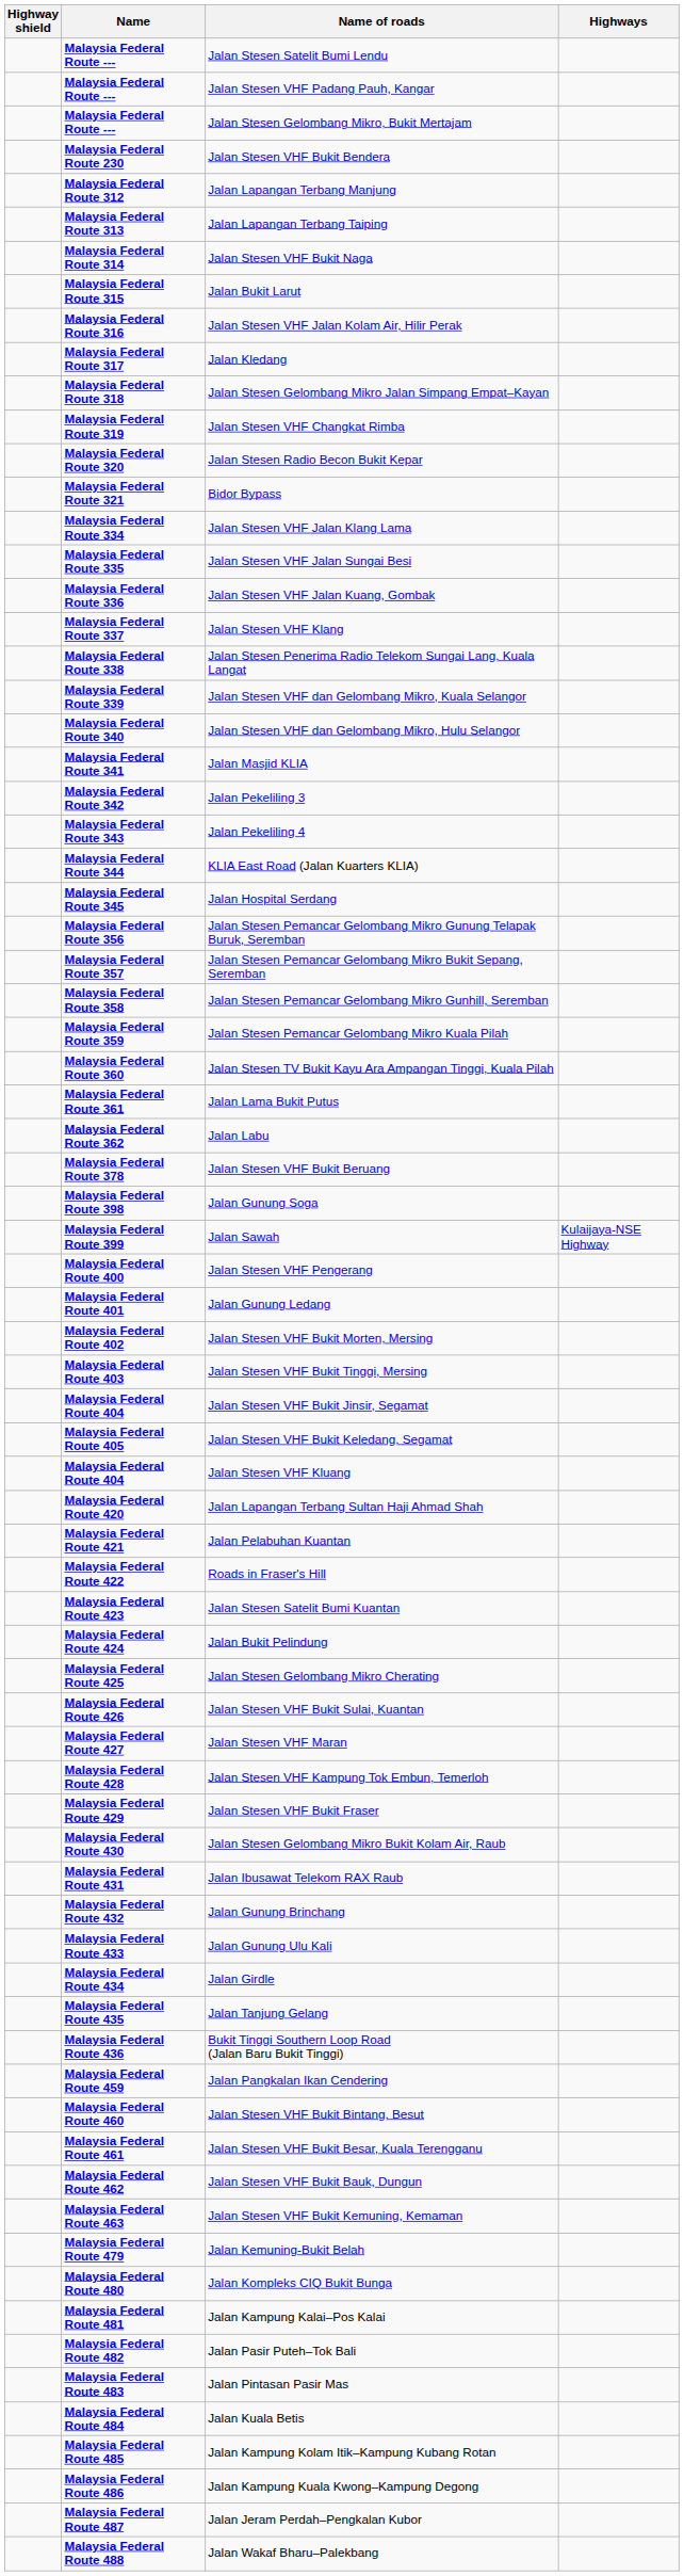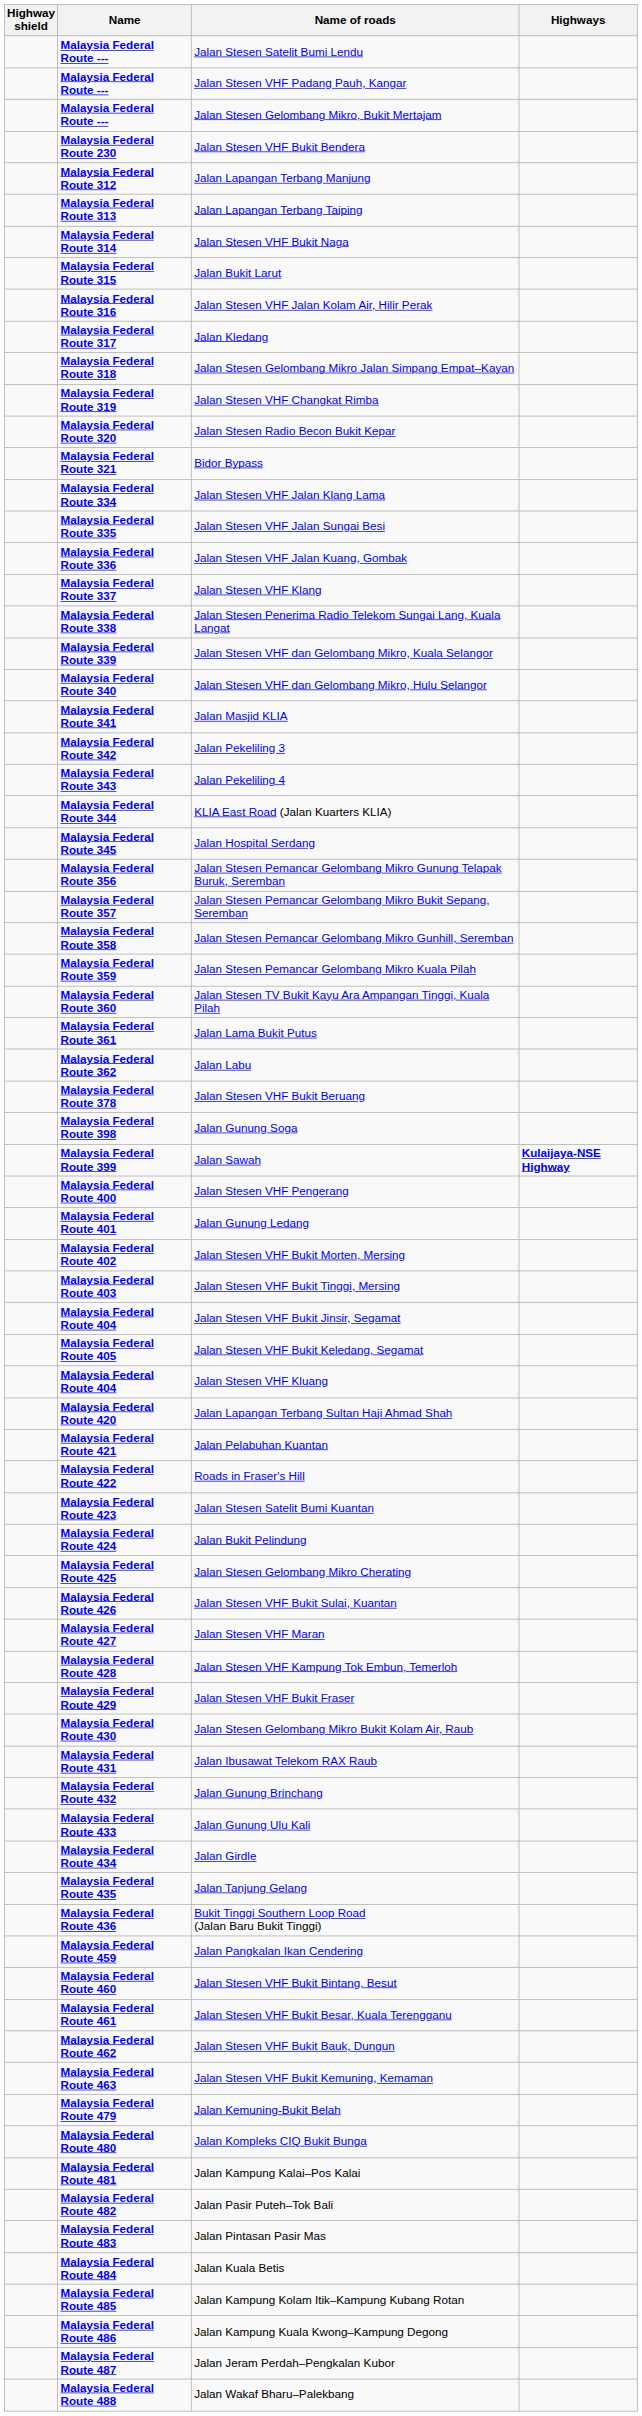Jalan Sawah | Highways: normal -> bold
